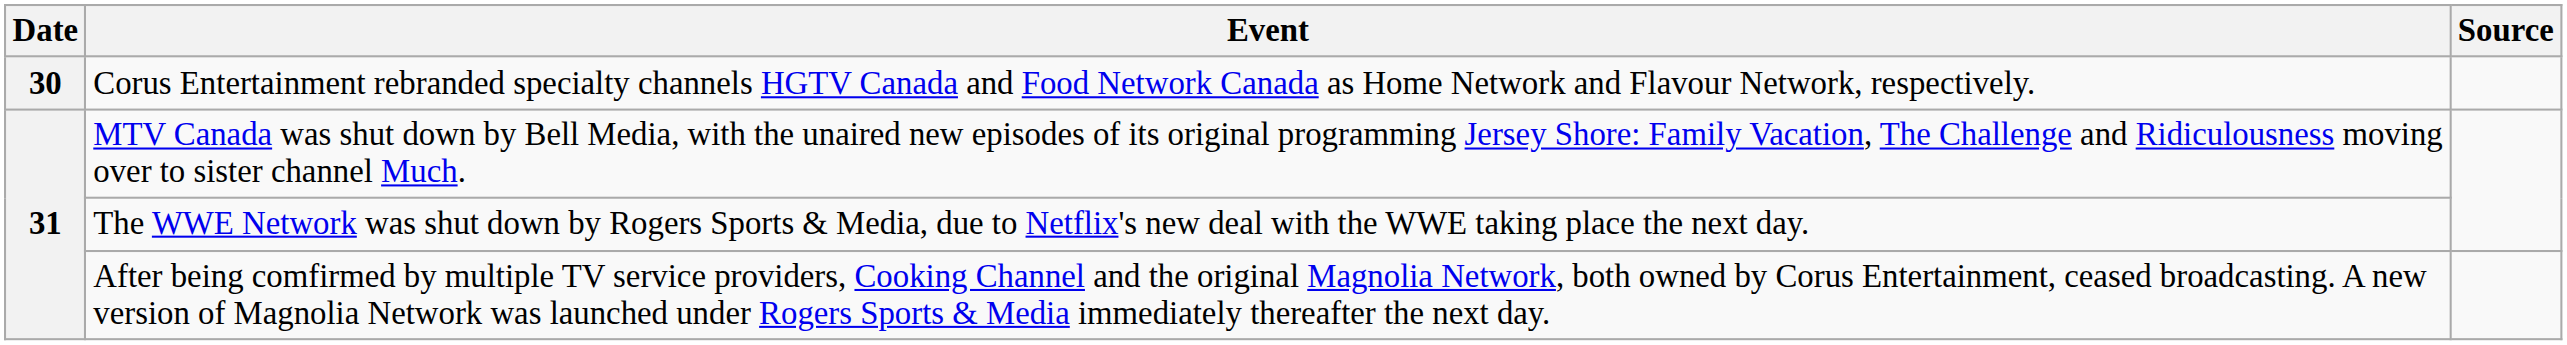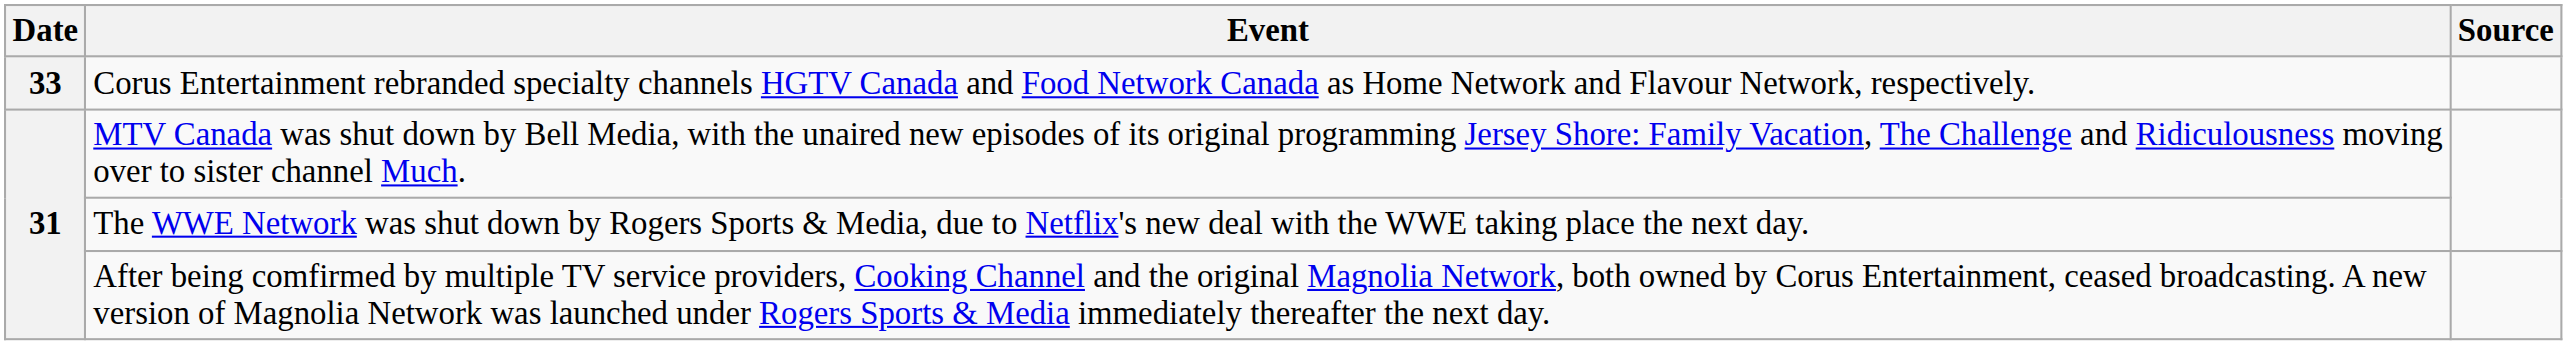row 2 | Date: 30 -> 33
